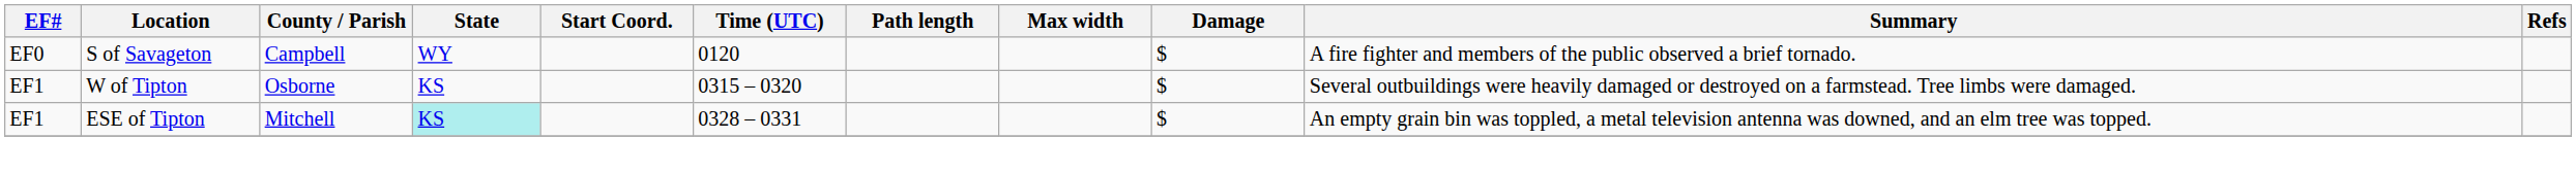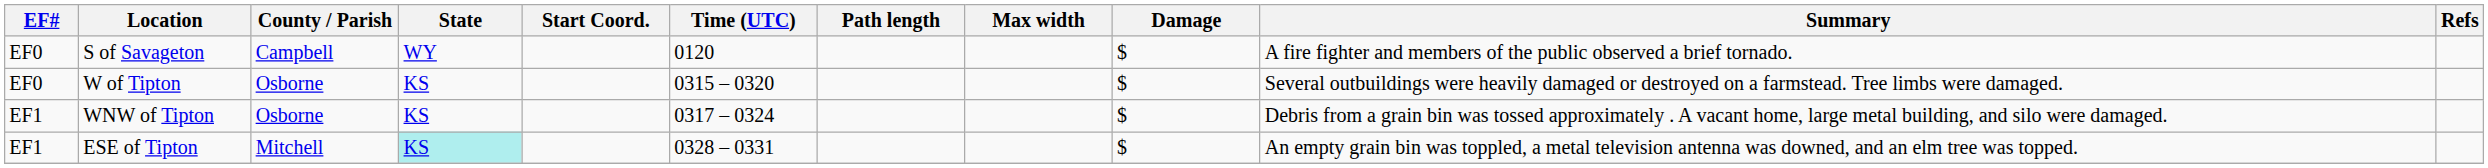W of Tipton | EF#: EF1 -> EF0
+ row: EF1 | WNW of Tipton | Osborne | KS | 0317 – 0324 | $ | Debris from a grain bin was tossed approximately . A vacant home, large metal building, and silo were damaged.
